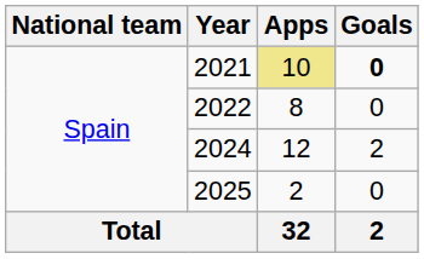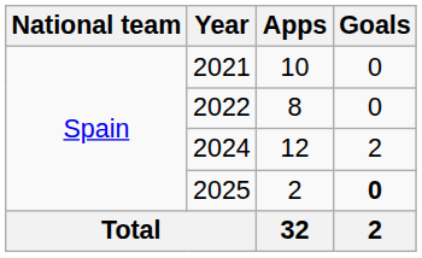2021 | Apps: khaki background -> no background
2021 | Goals: bold -> normal
2025 | Goals: normal -> bold
